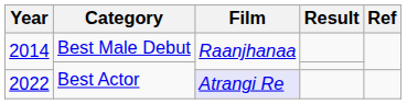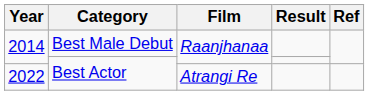2022 | Film: lavender background -> no background
